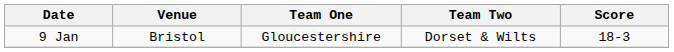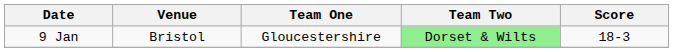9 Jan | Team Two: no background -> lightgreen background
